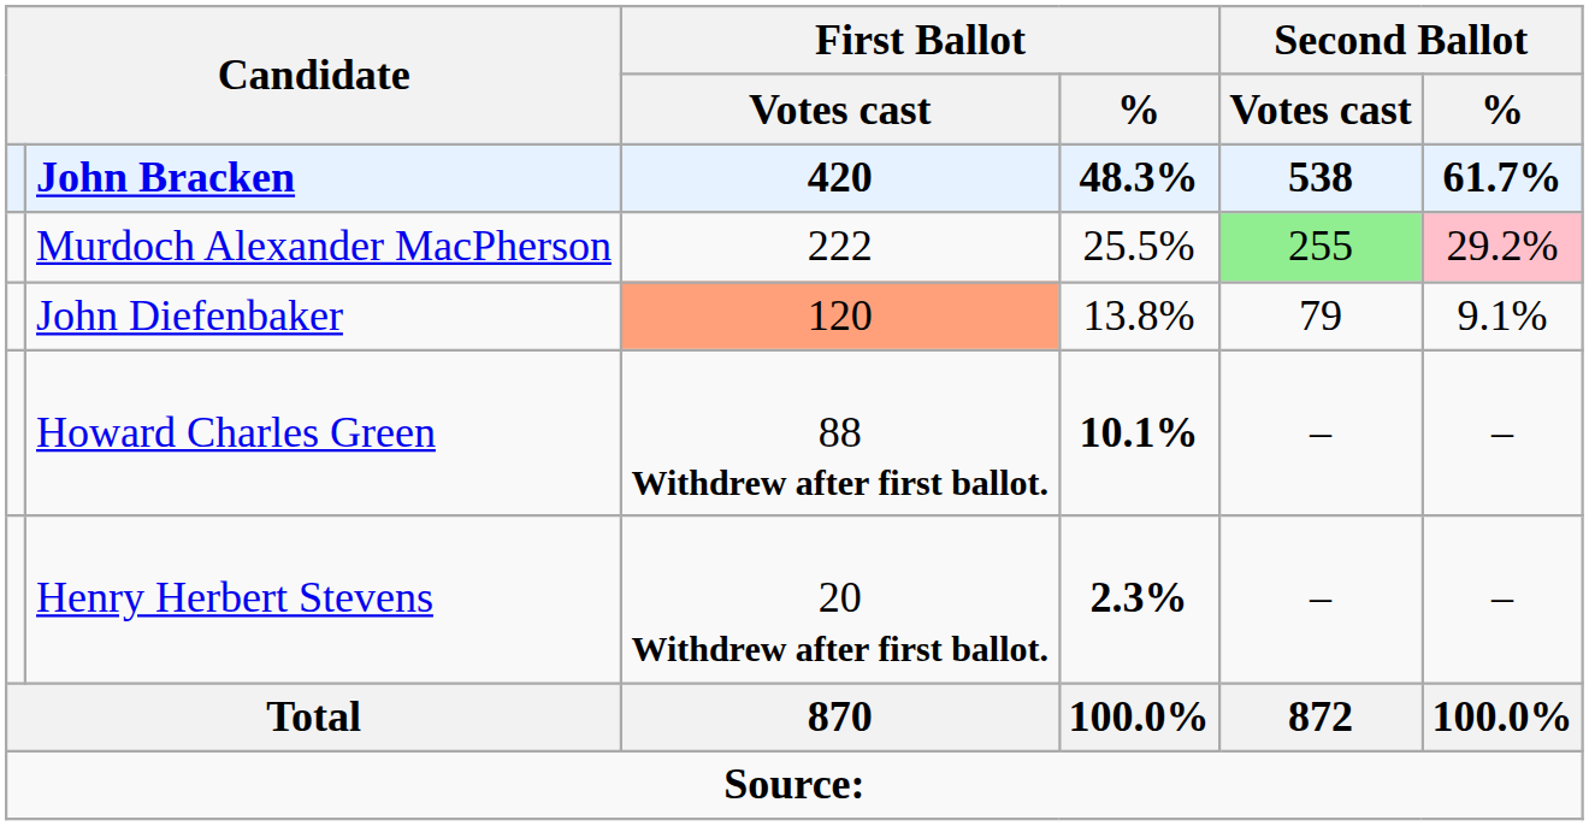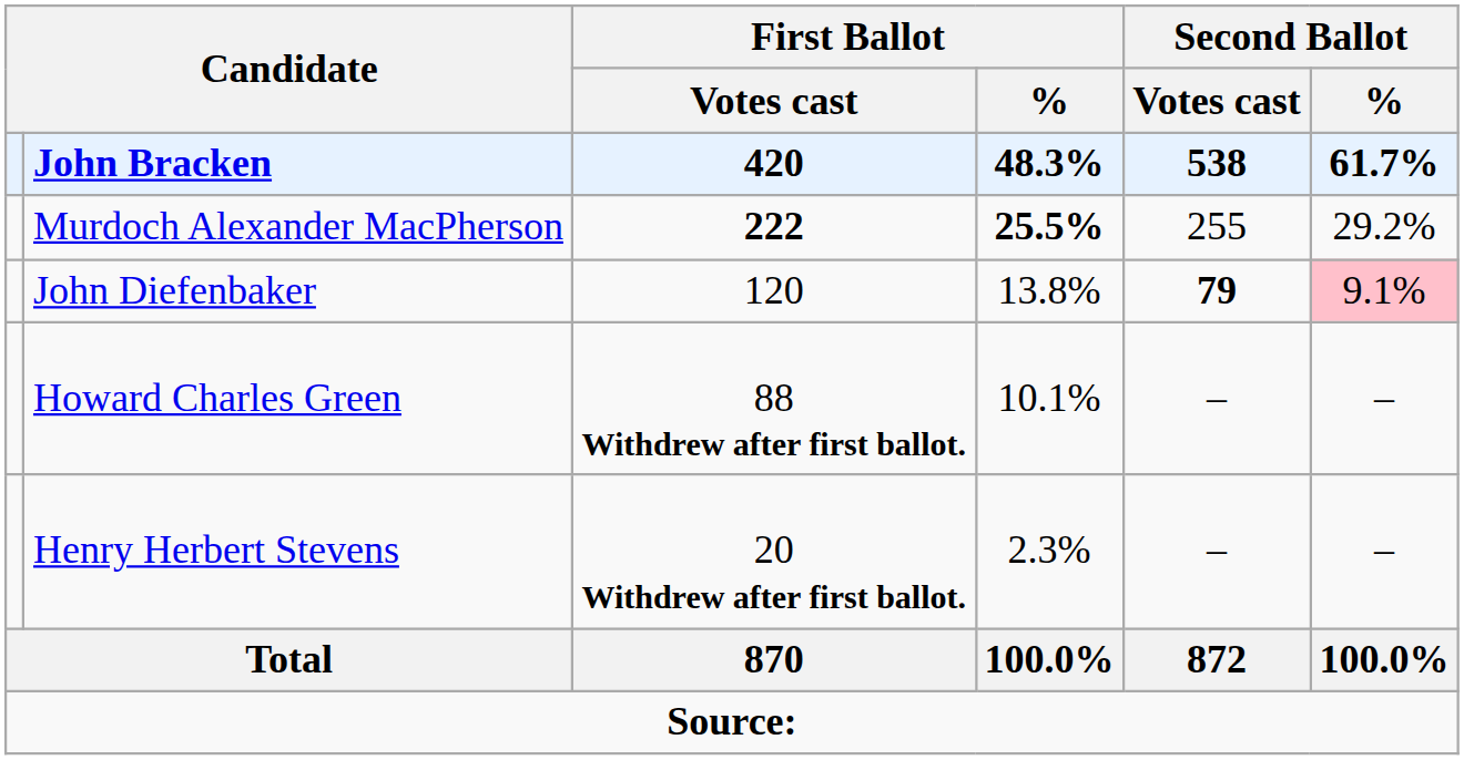Murdoch Alexander MacPherson | First Ballot / Votes cast: normal -> bold
Murdoch Alexander MacPherson | First Ballot / %: normal -> bold
Murdoch Alexander MacPherson | Second Ballot / Votes cast: lightgreen background -> no background
Murdoch Alexander MacPherson | Second Ballot / %: pink background -> no background
John Diefenbaker | First Ballot / Votes cast: lightsalmon background -> no background
John Diefenbaker | Second Ballot / Votes cast: normal -> bold
John Diefenbaker | Second Ballot / %: no background -> pink background
Howard Charles Green | First Ballot / %: bold -> normal
Henry Herbert Stevens | First Ballot / %: bold -> normal
